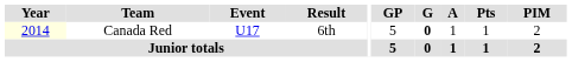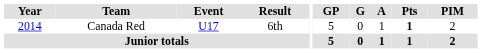Canada Red | Year: lightyellow background -> no background
Canada Red | G: bold -> normal
Canada Red | Pts: normal -> bold
